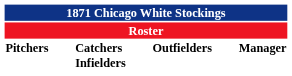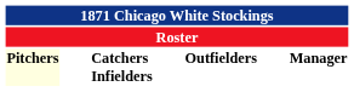Pitchers | column 1: no background -> lightyellow background
